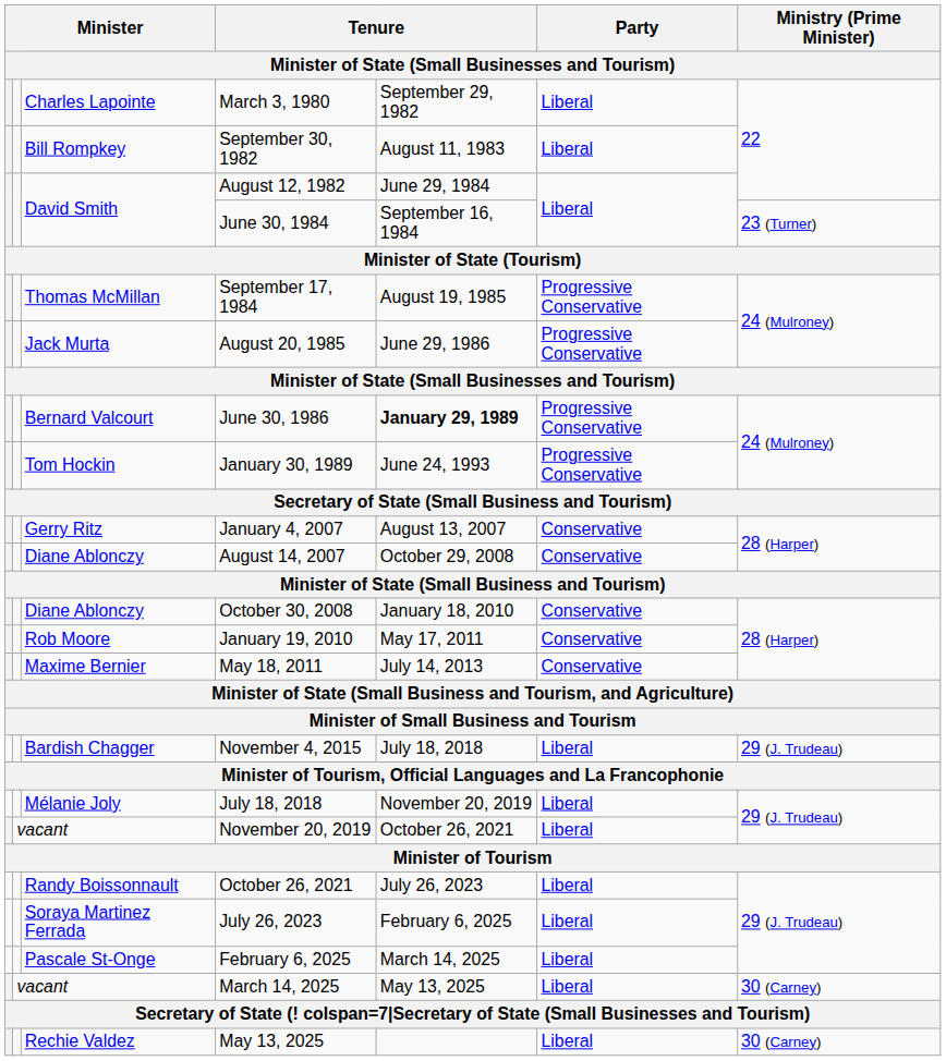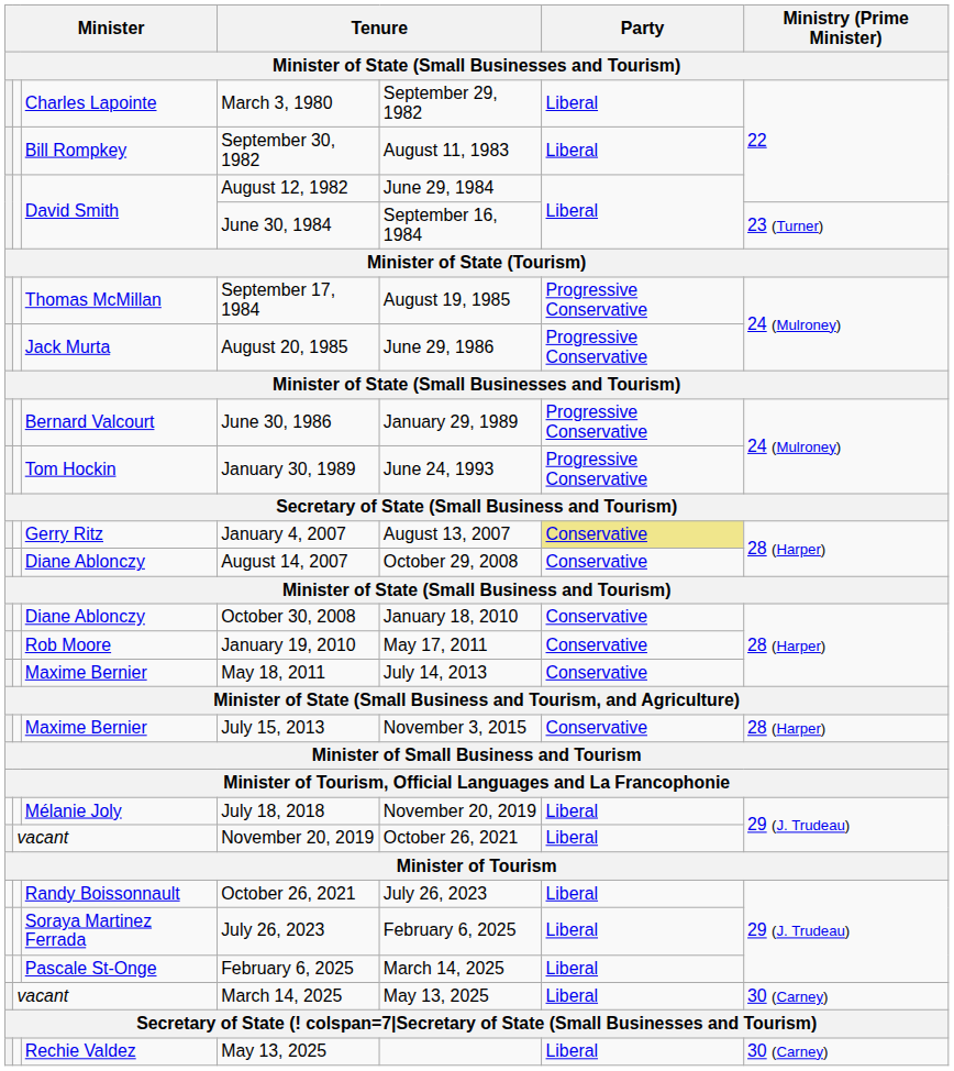June 30, 1986 | column 5: bold -> normal
January 4, 2007 | Party: no background -> khaki background
+ row: Maxime Bernier | July 15, 2013 | November 3, 2015 | Conservative | 28 (Harper)
- row: Bardish Chagger | November 4, 2015 | July 18, 2018 | Liberal | 29 (J. Trudeau)
